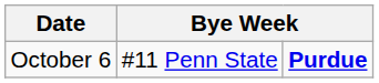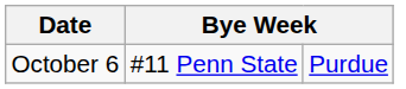October 6 | column 3: bold -> normal
